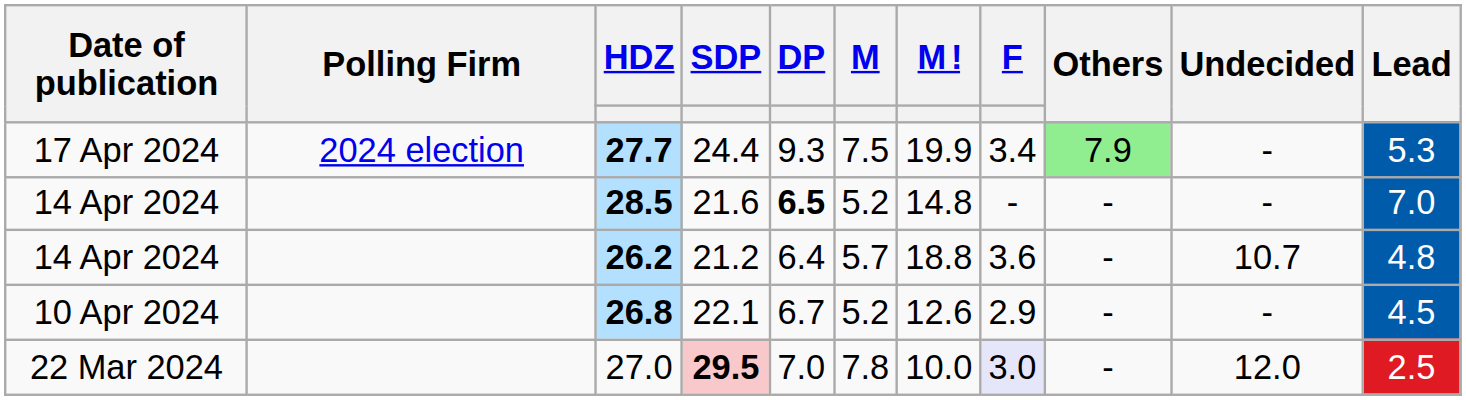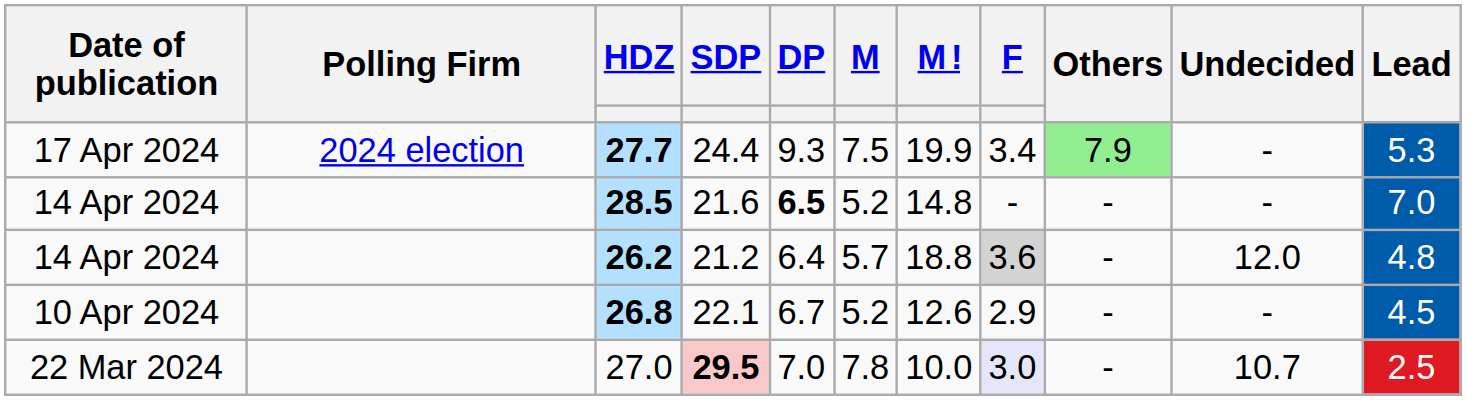26.2 | F: no background -> lightgrey background
26.2 | Undecided: 10.7 -> 12.0
27.0 | Undecided: 12.0 -> 10.7
